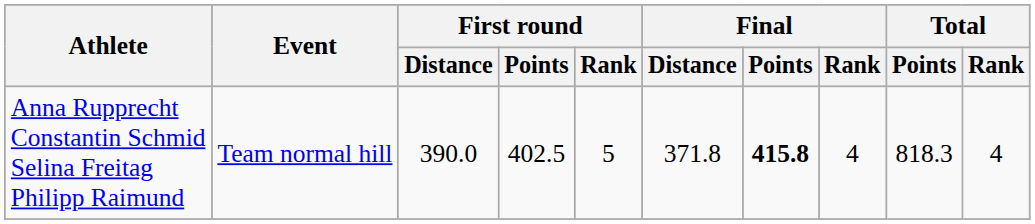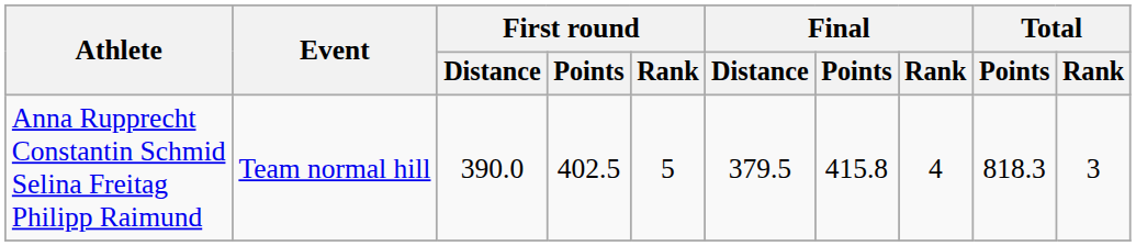row 3 | Final / Distance: 371.8 -> 379.5
row 3 | Final / Points: bold -> normal
row 3 | Total / Rank: 4 -> 3
